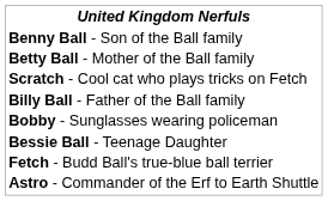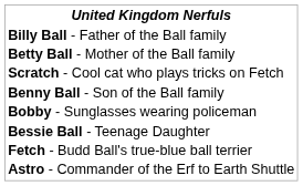row 2 | column 1: Benny Ball - Son of the Ball family -> Billy Ball - Father of the Ball family
row 5 | column 1: Billy Ball - Father of the Ball family -> Benny Ball - Son of the Ball family
